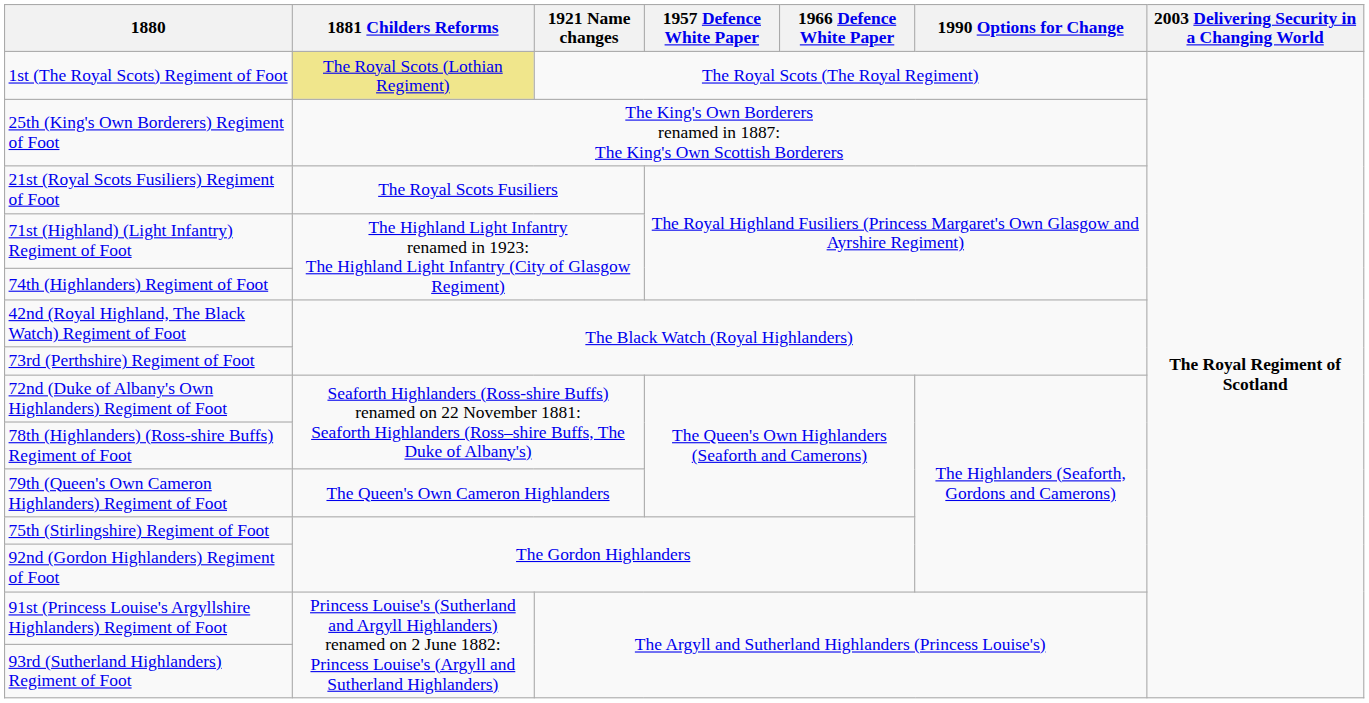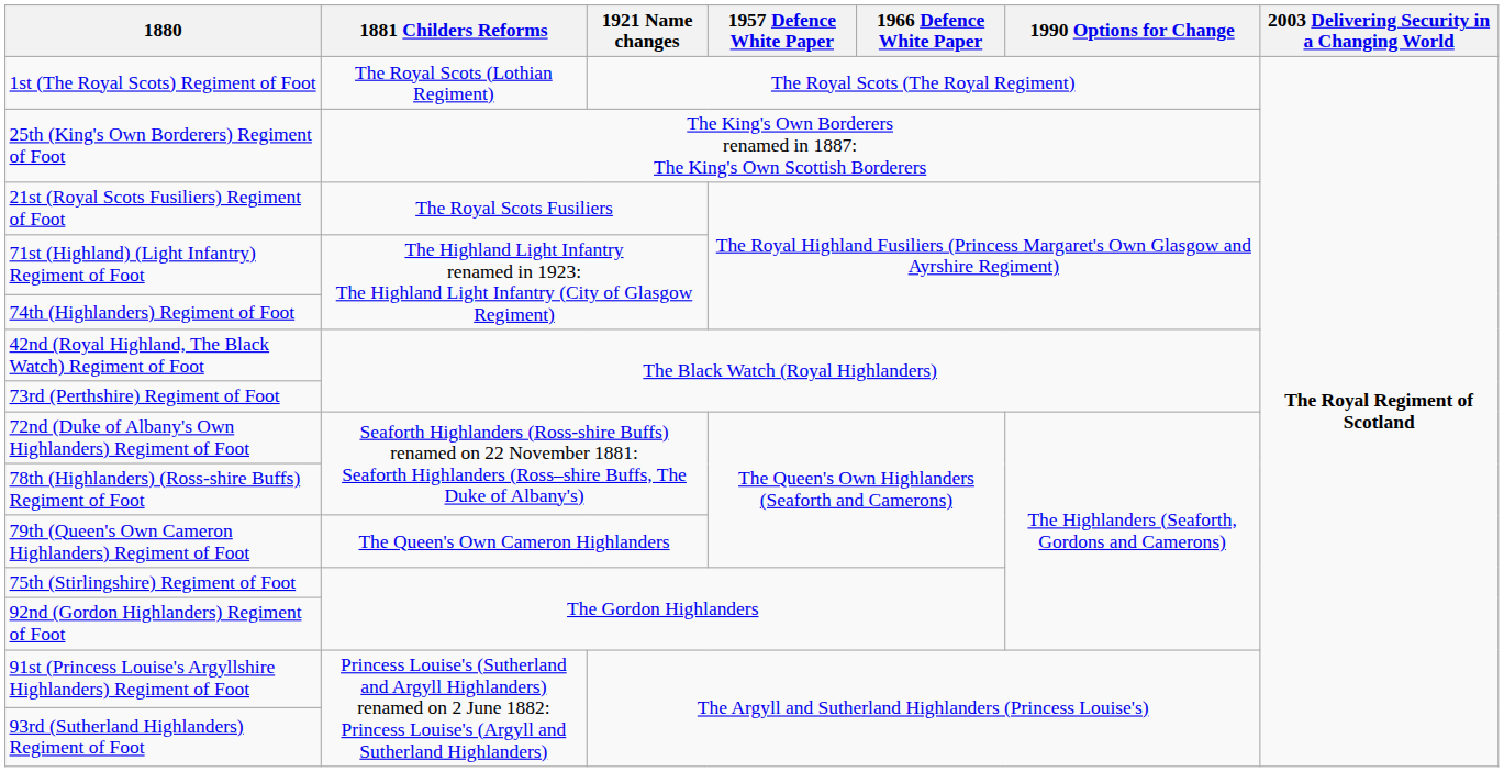1st (The Royal Scots) Regiment of Foot | 1881 Childers Reforms: khaki background -> no background
